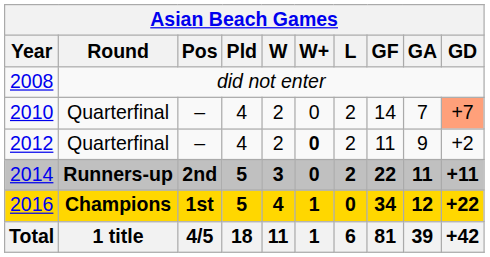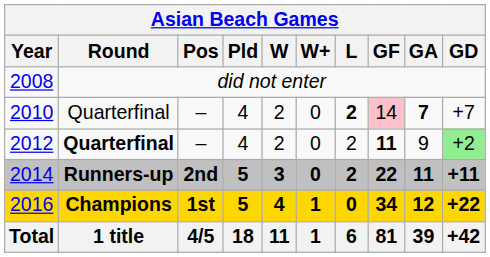2010 | L: normal -> bold
2010 | GF: no background -> pink background
2010 | GA: normal -> bold
2010 | GD: lightsalmon background -> no background
2012 | Round: normal -> bold
2012 | W+: bold -> normal
2012 | GF: normal -> bold
2012 | GD: no background -> lightgreen background
